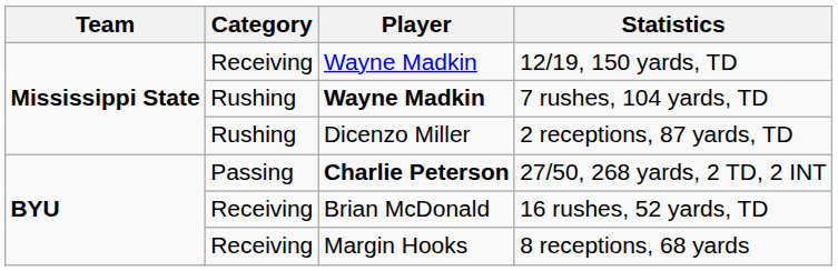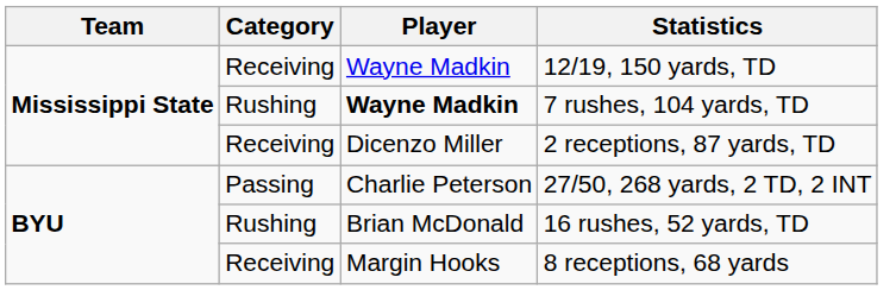2 receptions, 87 yards, TD | Category: Rushing -> Receiving
27/50, 268 yards, 2 TD, 2 INT | Player: bold -> normal
16 rushes, 52 yards, TD | Category: Receiving -> Rushing
